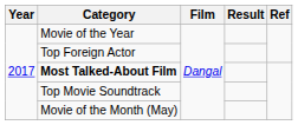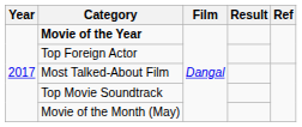Movie of the Year | Category: normal -> bold
Most Talked-About Film | Category: bold -> normal
